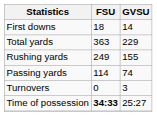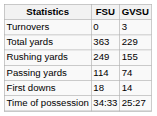rows swapped: First downs <-> Turnovers
Time of possession | FSU: bold -> normal
